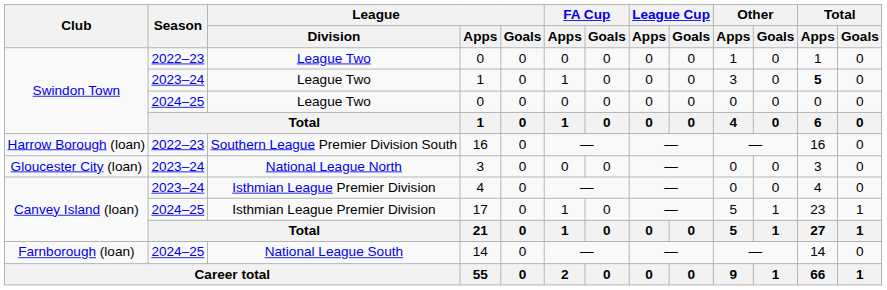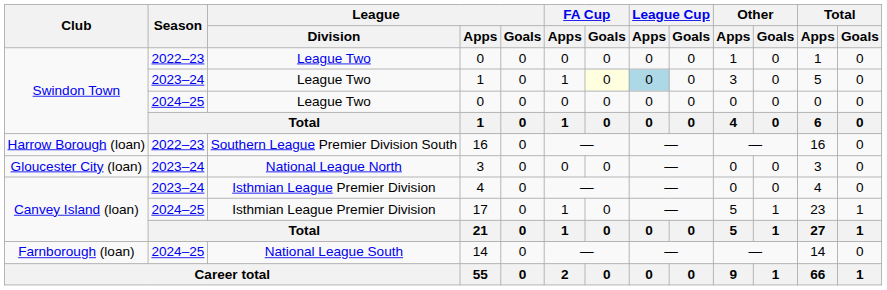2023–24 / 1 | FA Cup / Goals: no background -> lightyellow background
2023–24 / 1 | League Cup / Apps: no background -> lightblue background
2023–24 / 1 | Total / Apps: bold -> normal
